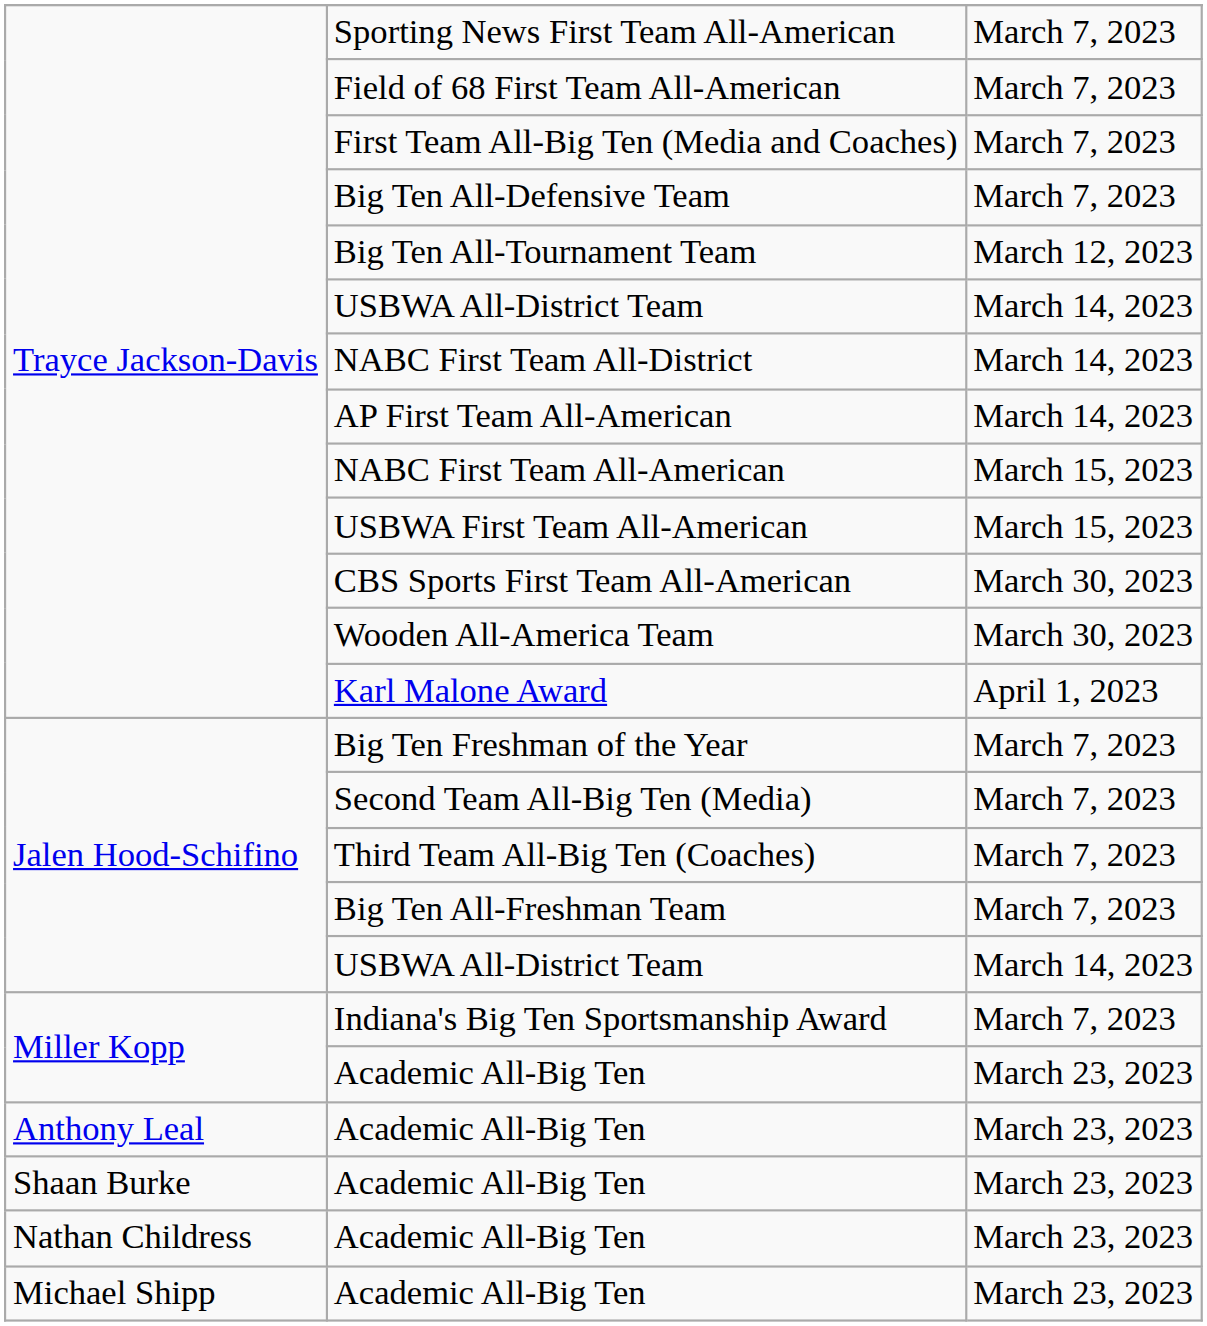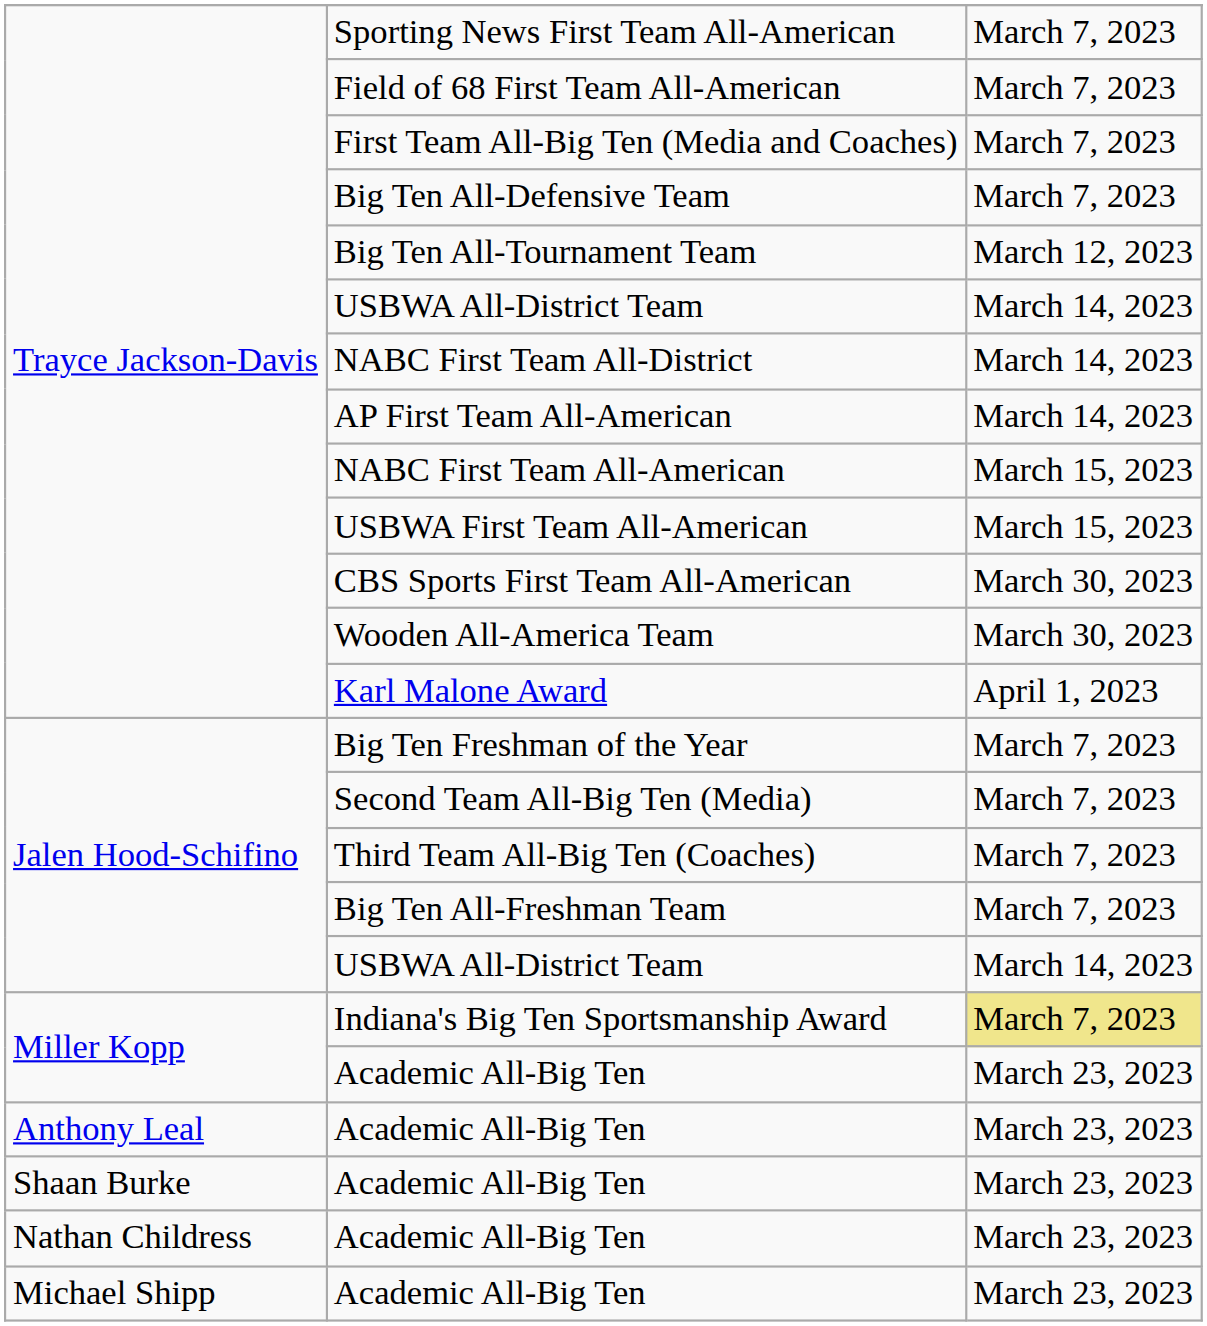Indiana's Big Ten Sportsmanship Award | column 3: no background -> khaki background
